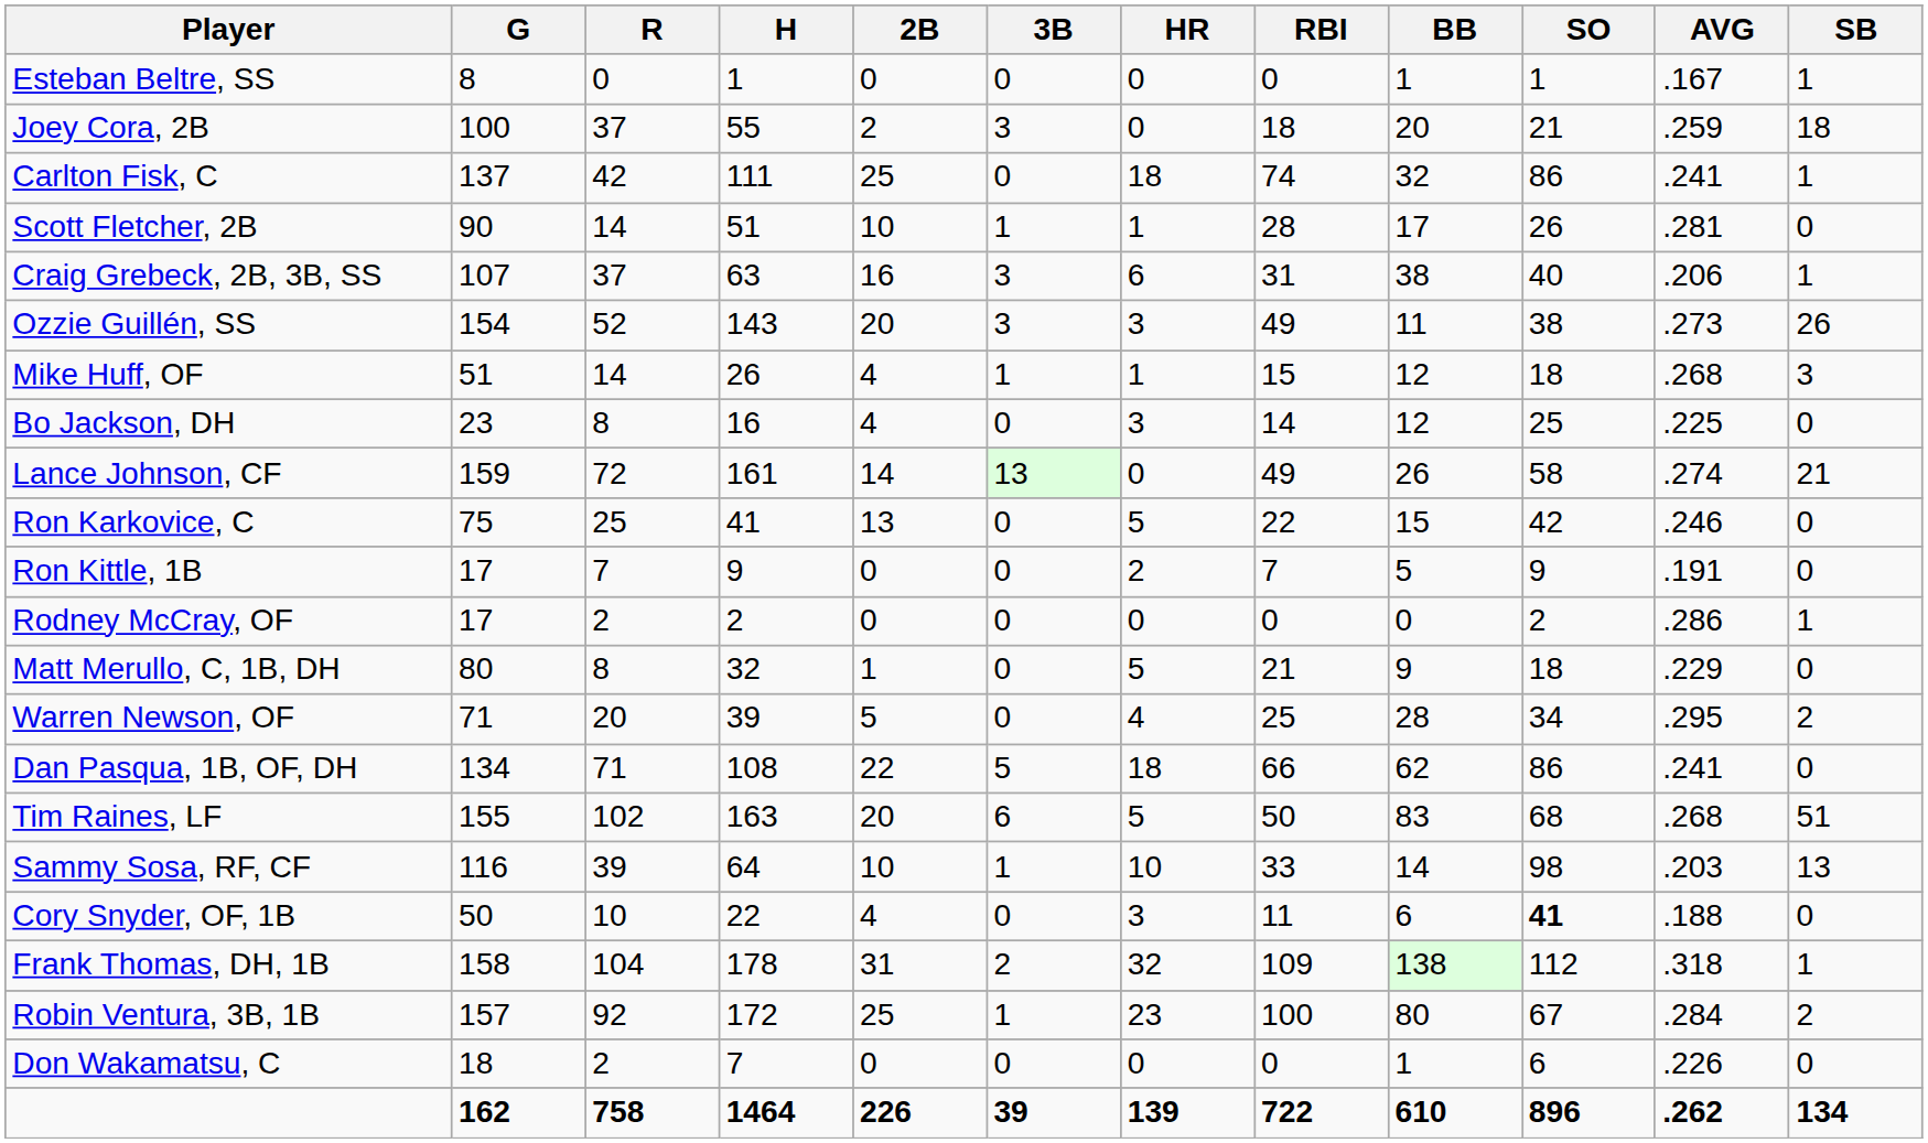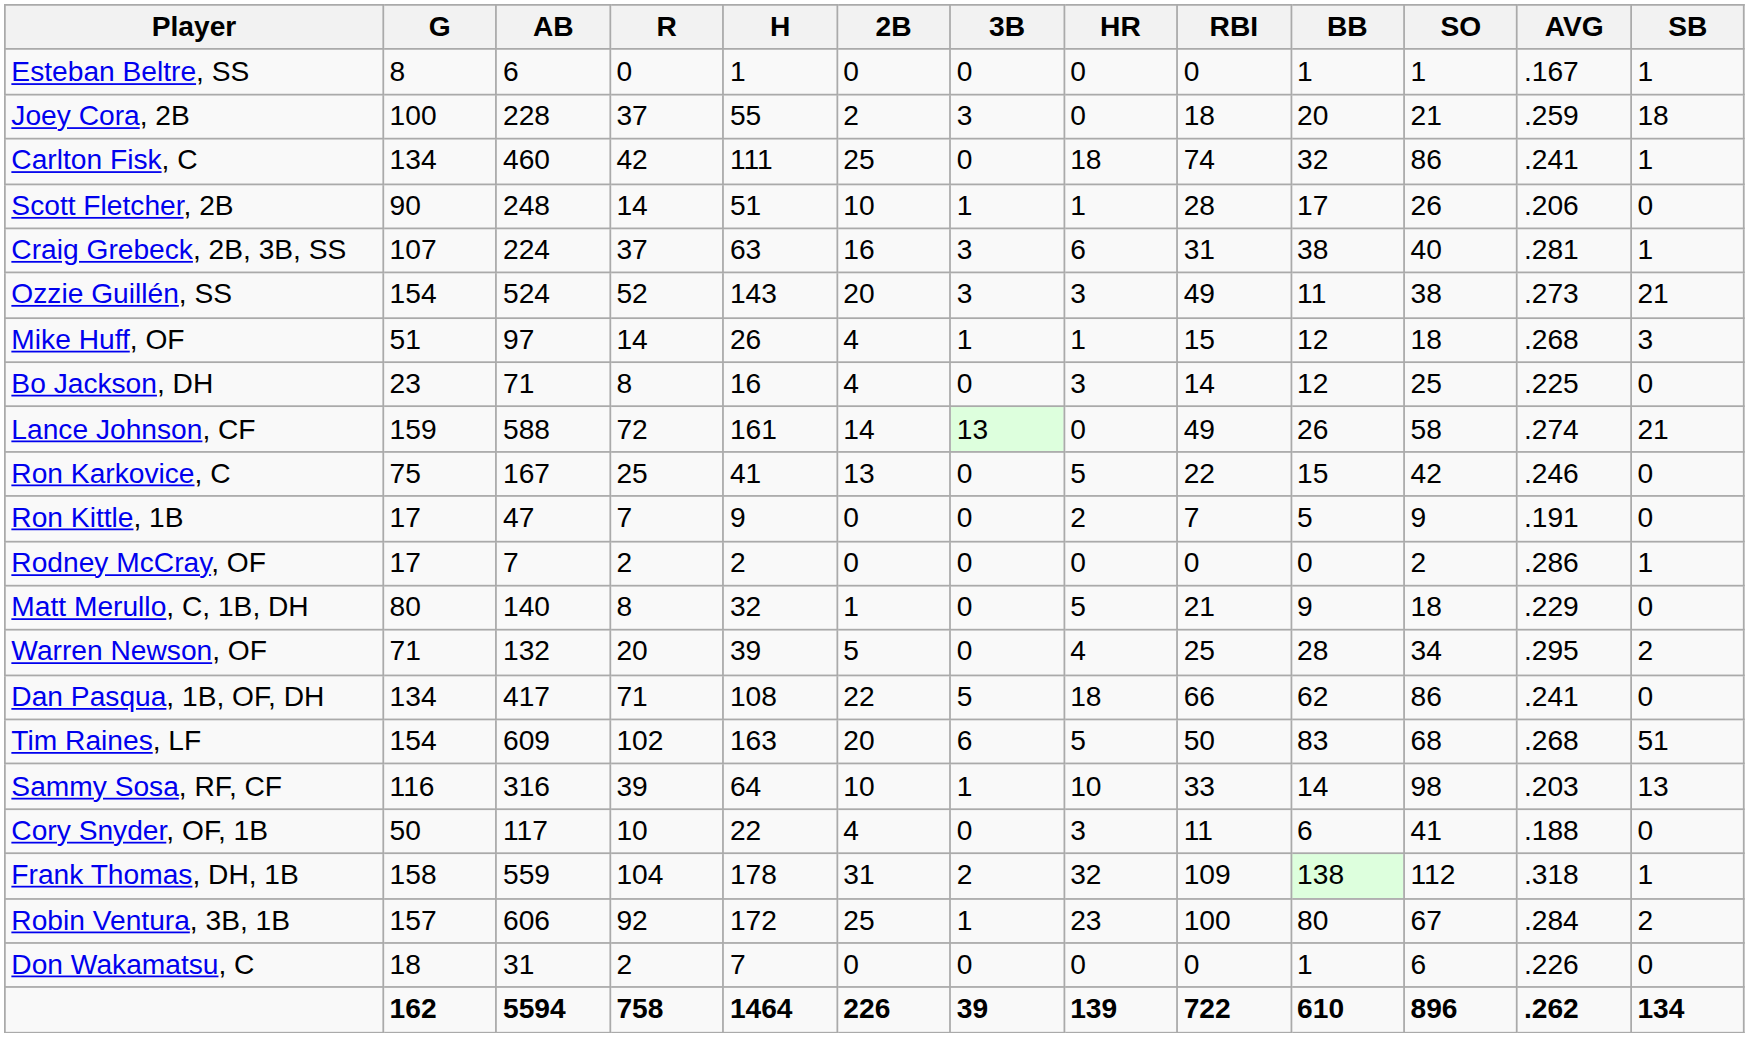+ column: AB | 6 | 228 | 460 | 248 | 224 | 524 | 97 | 71 | 588 | 167 | 47 | 7 | 140 | 132 | 417 | 609 | 316 | 117 | 559 | 606 | 31 | 5594
Carlton Fisk, C | G: 137 -> 134
Scott Fletcher, 2B | AVG: .281 -> .206
Craig Grebeck, 2B, 3B, SS | AVG: .206 -> .281
Ozzie Guillén, SS | SB: 26 -> 21
Tim Raines, LF | G: 155 -> 154
Cory Snyder, OF, 1B | SO: bold -> normal
